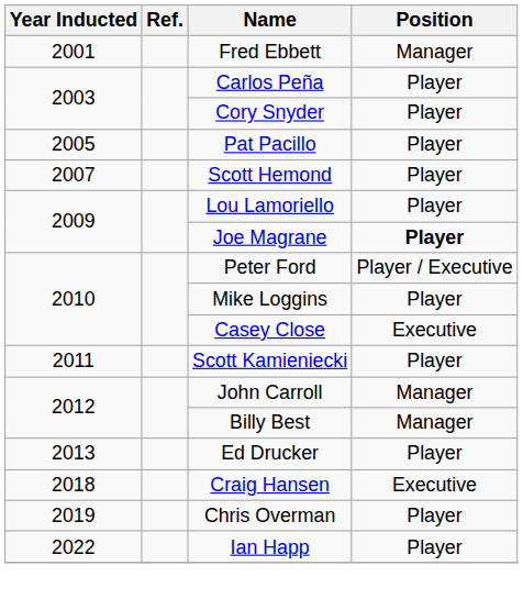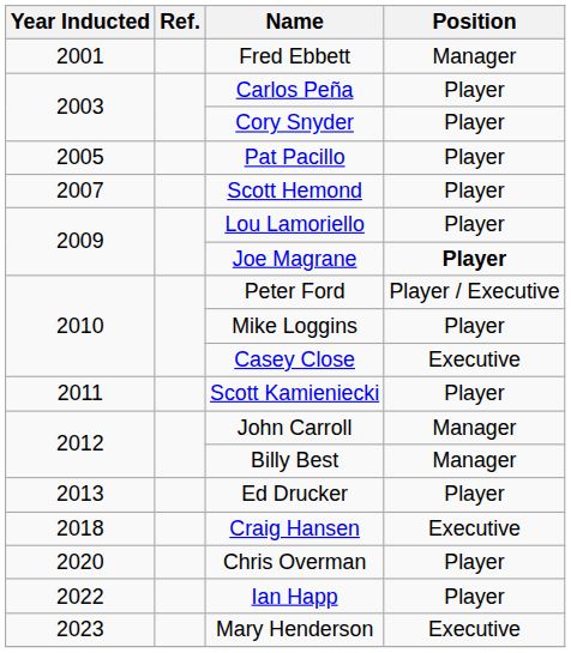Chris Overman | Year Inducted: 2019 -> 2020
+ row: 2023 | Mary Henderson | Executive
